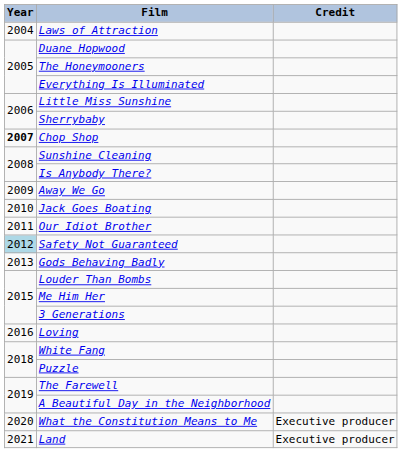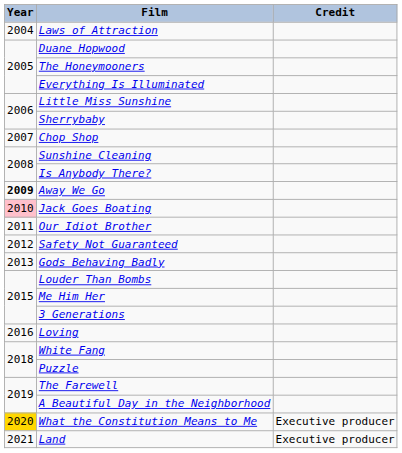Chop Shop | Year: bold -> normal
Away We Go | Year: normal -> bold
Jack Goes Boating | Year: no background -> pink background
Safety Not Guaranteed | Year: lightblue background -> no background
What the Constitution Means to Me | Year: no background -> gold background
